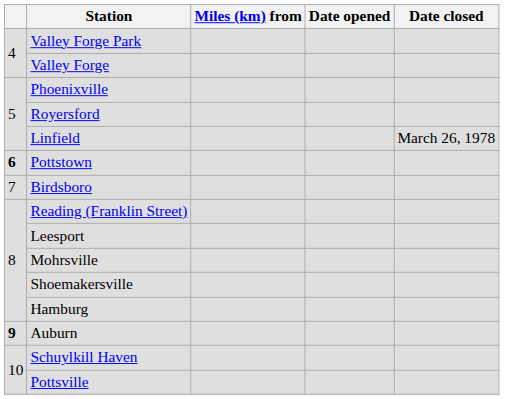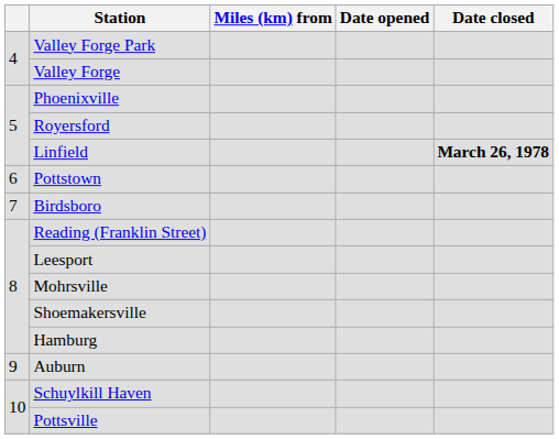Linfield | Date closed: normal -> bold
Pottstown | column 1: bold -> normal
Auburn | column 1: bold -> normal
